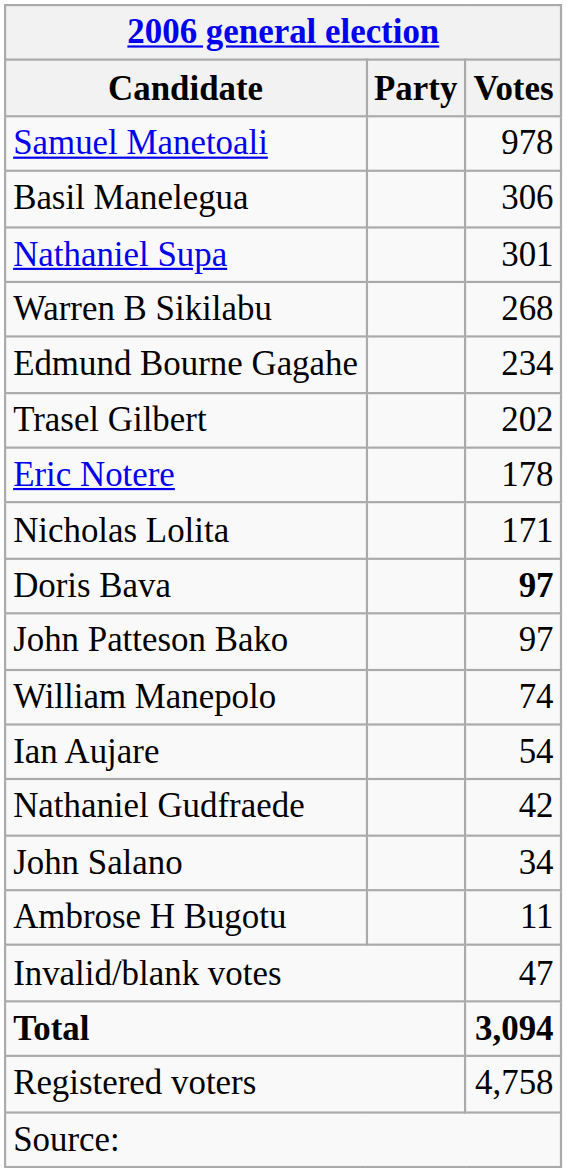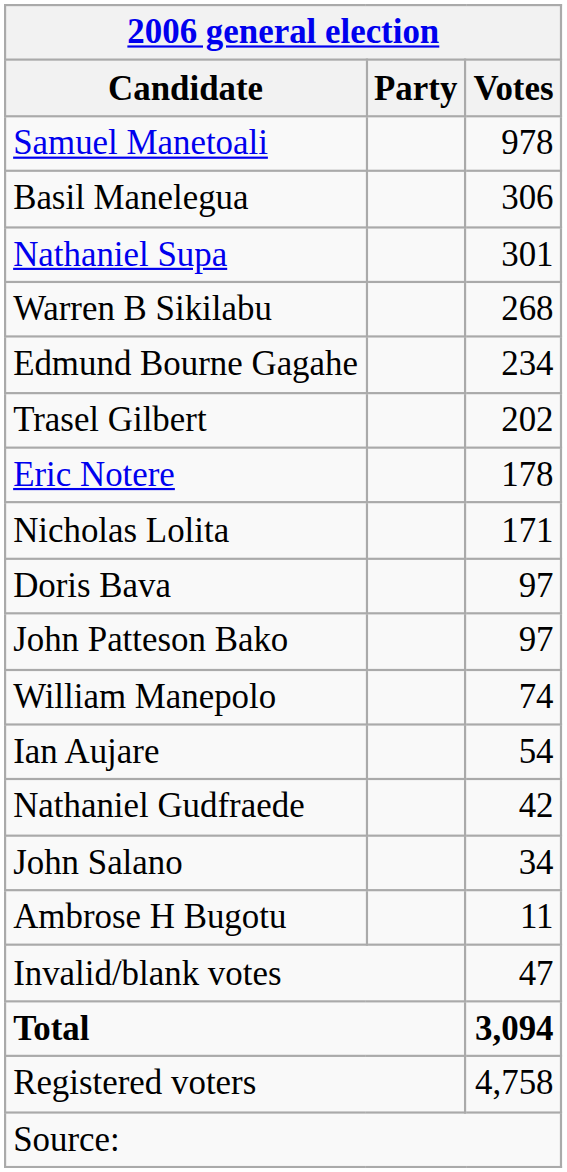Doris Bava | Votes: bold -> normal
